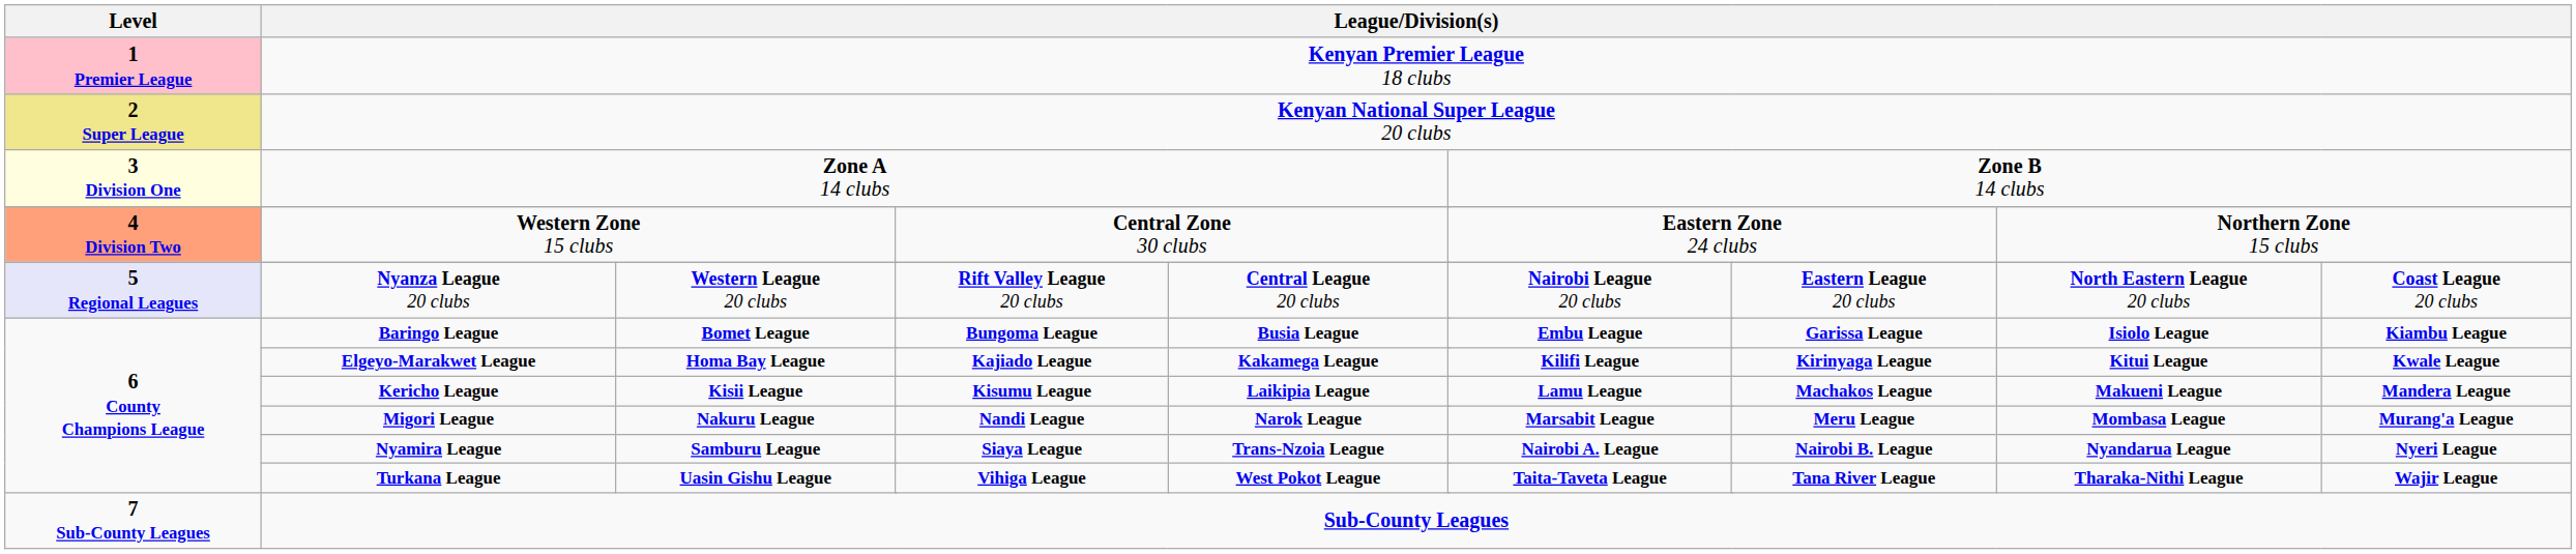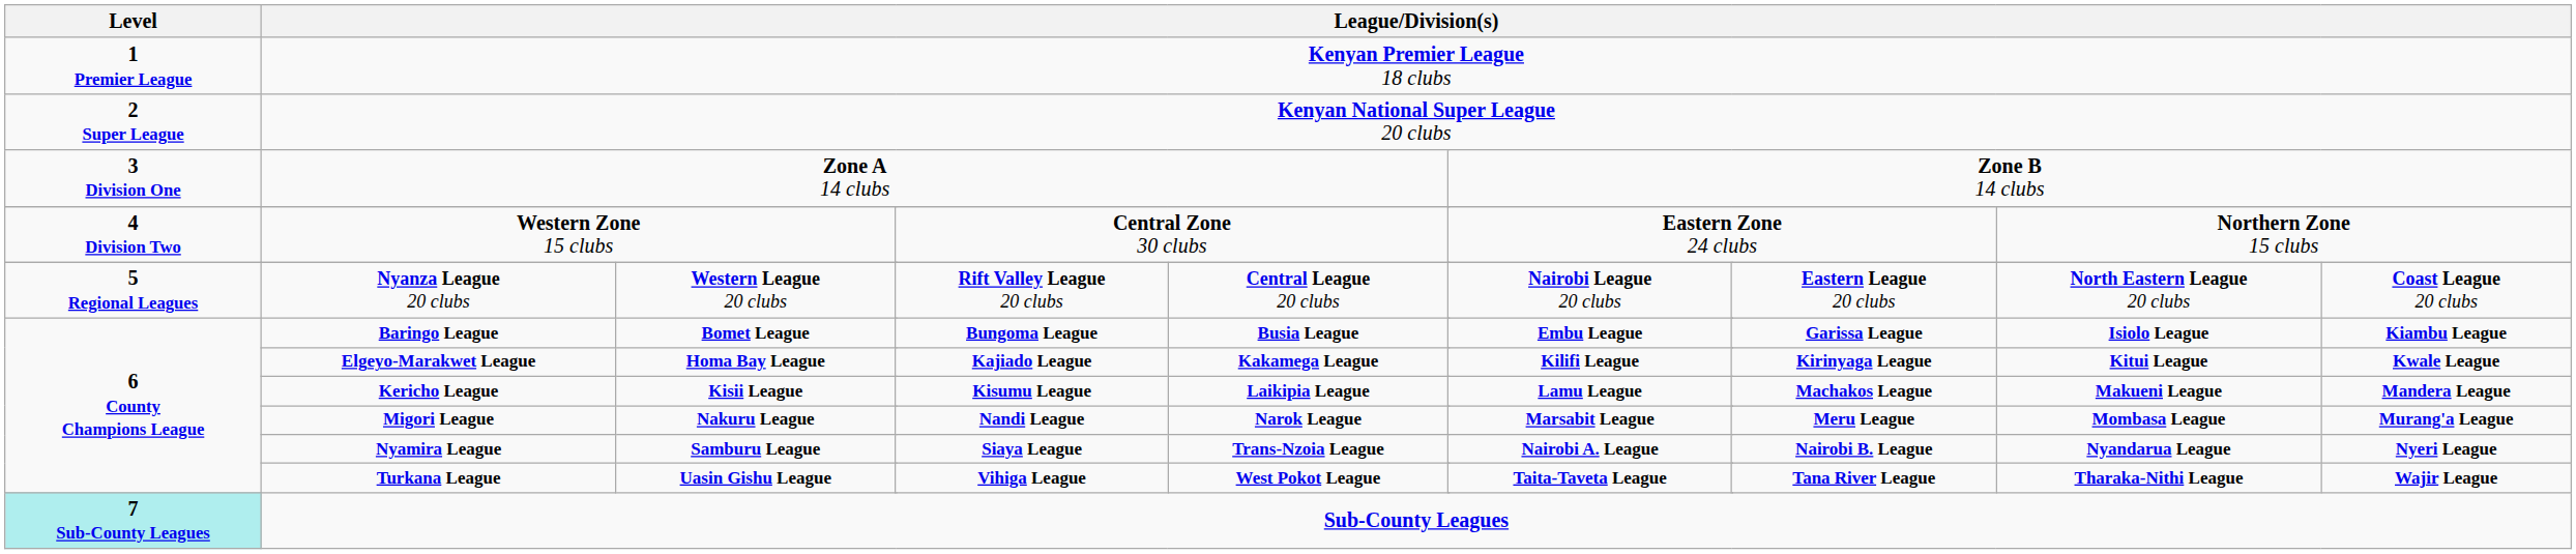Kenyan Premier League 18 clubs | Level: pink background -> no background
Kenyan National Super League 20 clubs | Level: khaki background -> no background
Zone A 14 clubs | Level: lightyellow background -> no background
Western Zone 15 clubs | Level: lightsalmon background -> no background
Nyanza League 20 clubs | Level: lavender background -> no background
Sub-County Leagues | Level: no background -> paleturquoise background
